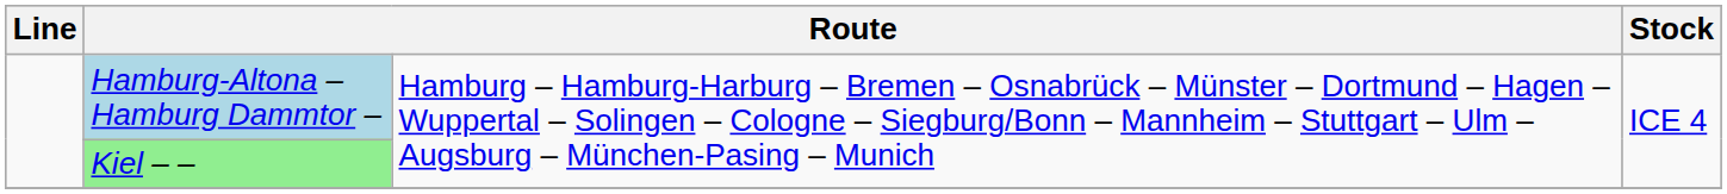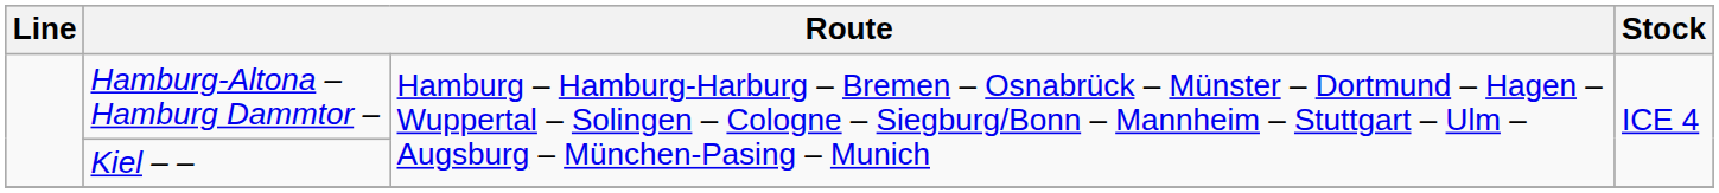Hamburg-Altona – Hamburg Dammtor – | column 2: lightblue background -> no background
Kiel – – | column 2: lightgreen background -> no background
